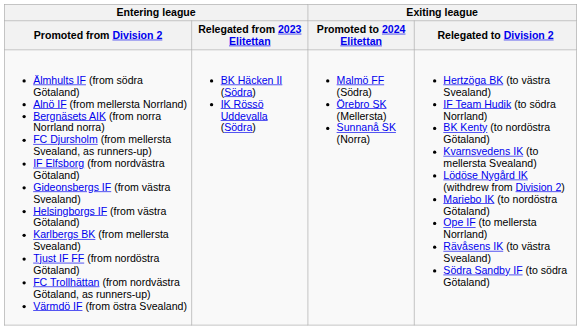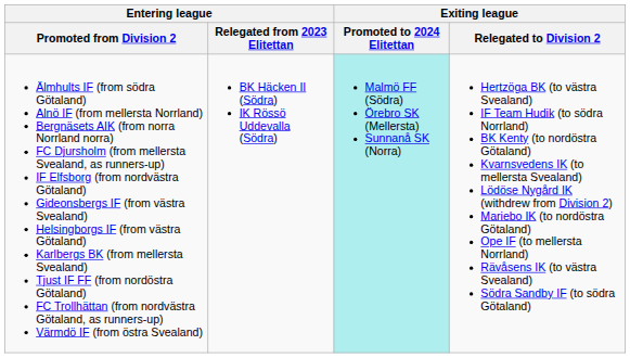row 3 | Exiting league / Promoted to 2024 Elitettan: no background -> paleturquoise background
